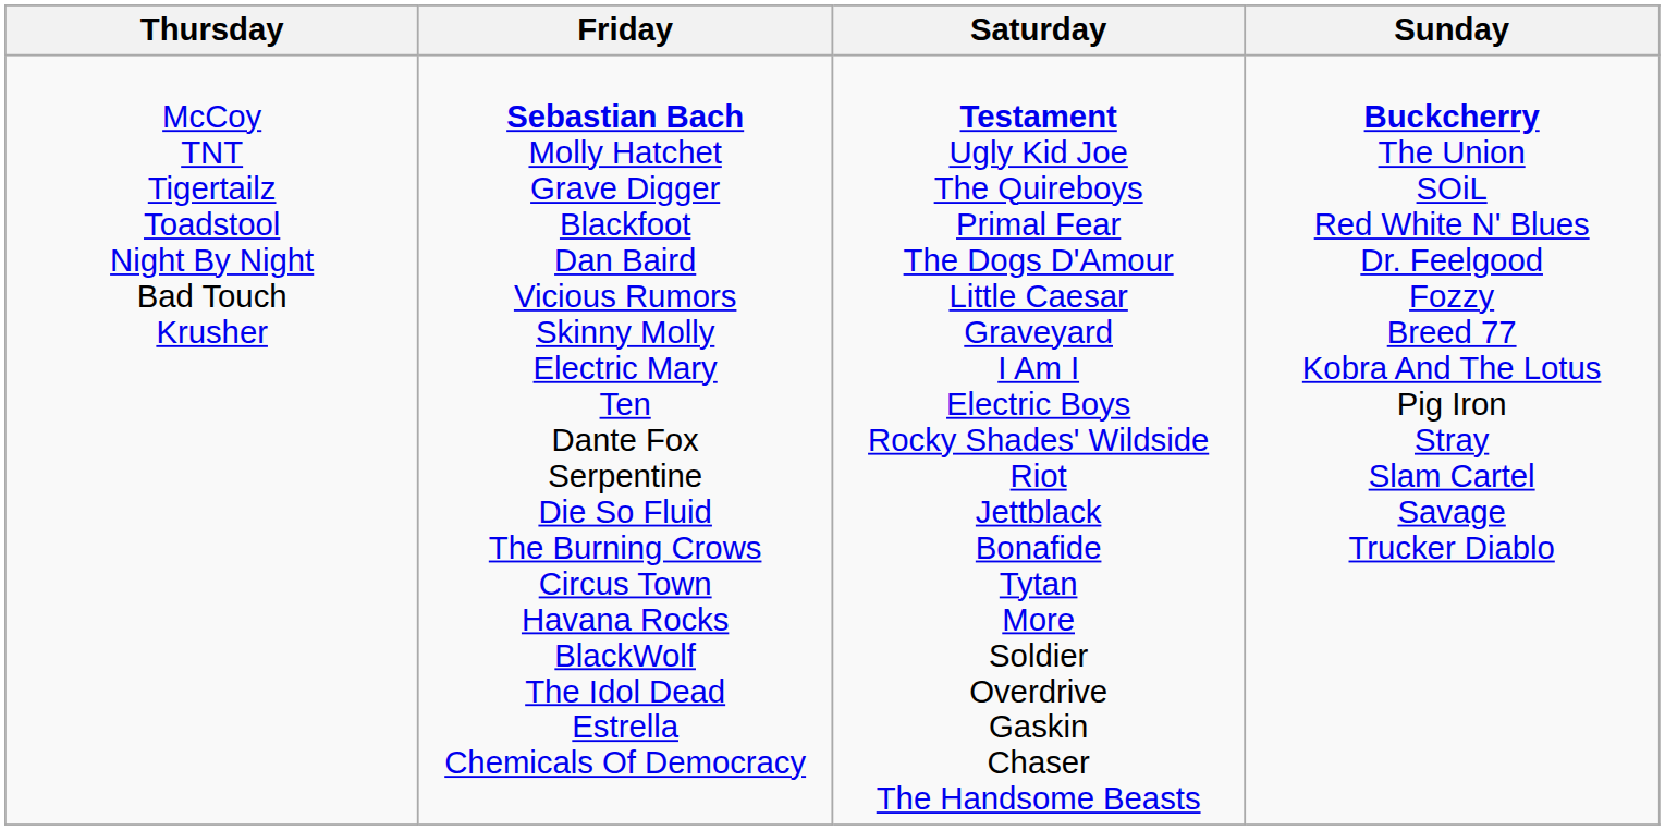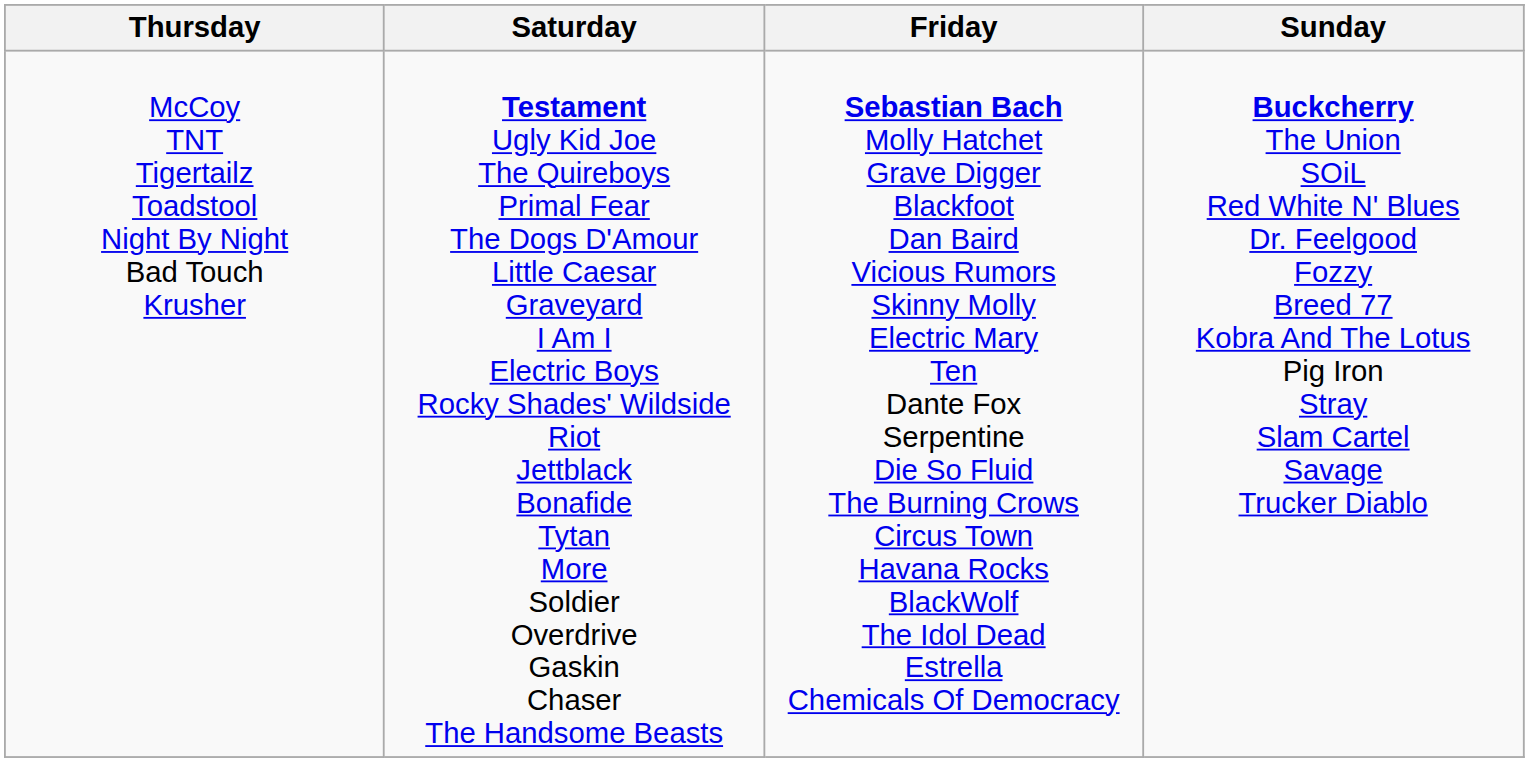columns swapped: Friday <-> Saturday
